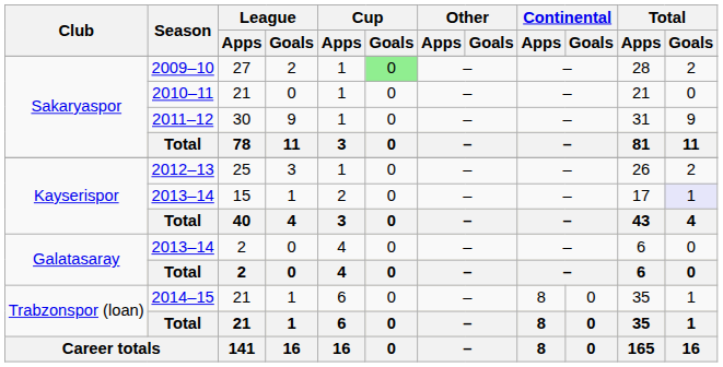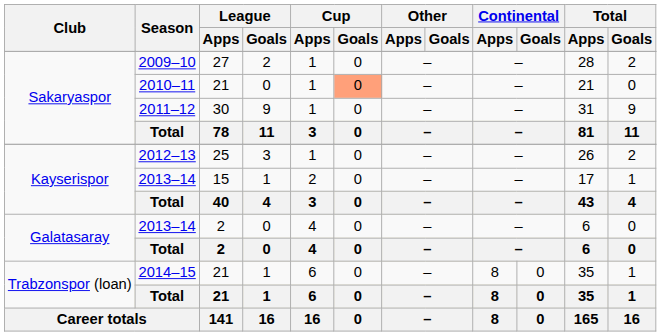2009–10 | Cup / Goals: lightgreen background -> no background
2010–11 | Cup / Goals: no background -> lightsalmon background
2013–14 / 15 | Total / Goals: lavender background -> no background
